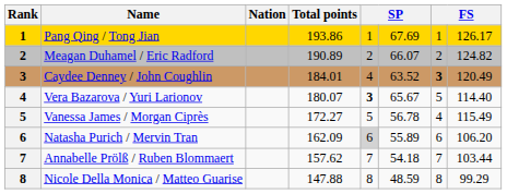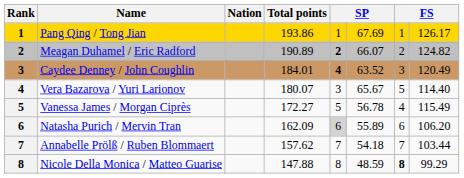Meagan Duhamel / Eric Radford | column 5: normal -> bold
Caydee Denney / John Coughlin | column 5: normal -> bold
Caydee Denney / John Coughlin | column 7: bold -> normal
Vera Bazarova / Yuri Larionov | column 5: bold -> normal
Nicole Della Monica / Matteo Guarise | column 7: normal -> bold
